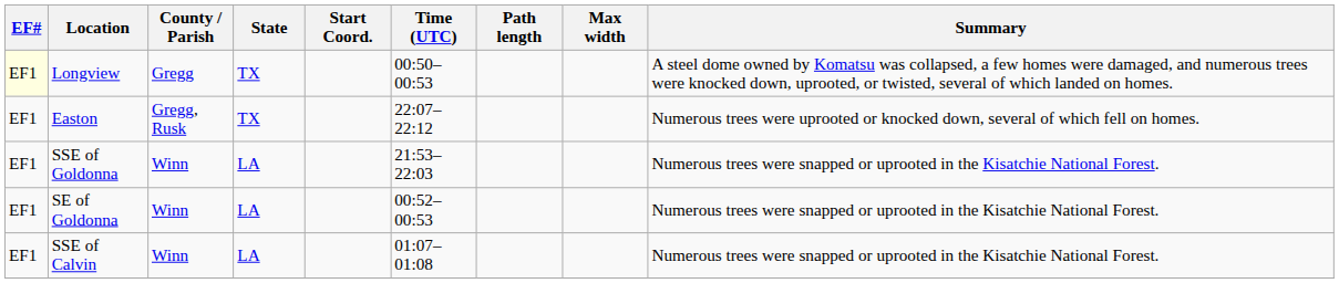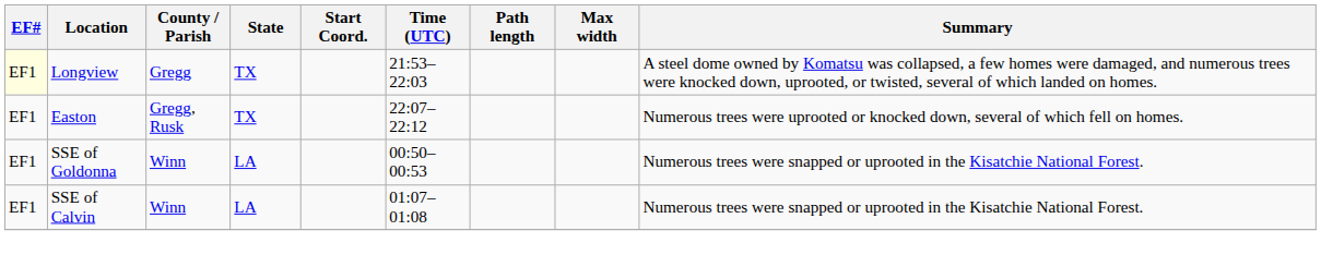Longview | Time (UTC): 00:50–00:53 -> 21:53–22:03
SSE of Goldonna | Time (UTC): 21:53–22:03 -> 00:50–00:53
- row: EF1 | SE of Goldonna | Winn | LA | 00:52–00:53 | Numerous trees were snapped or uprooted in the Kisatchie National Forest.
